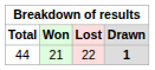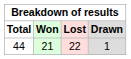44 | Drawn: bold -> normal
